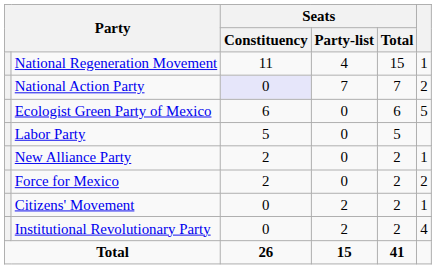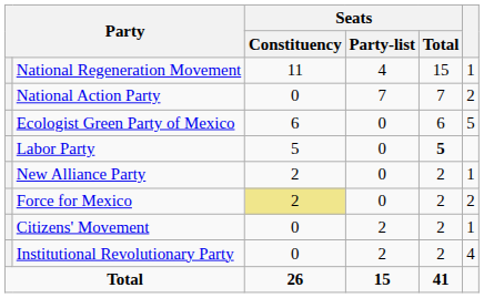National Action Party | Seats / Constituency: lavender background -> no background
Labor Party | Seats / Total: normal -> bold
Force for Mexico | Seats / Constituency: no background -> khaki background
